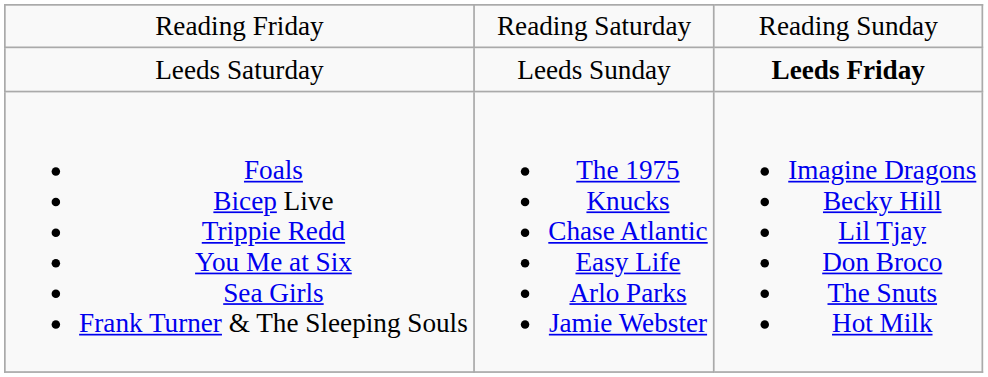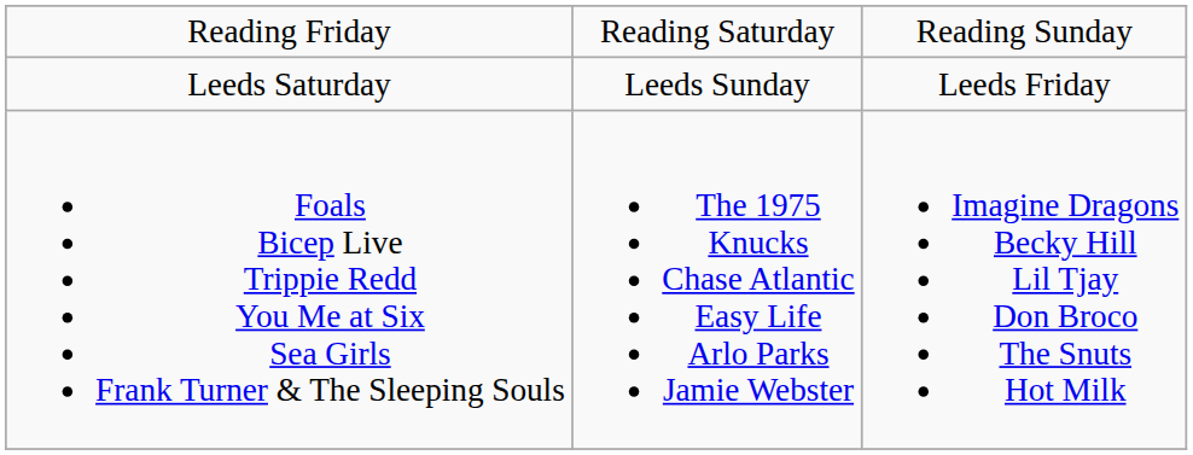Leeds Saturday | column 3: bold -> normal
